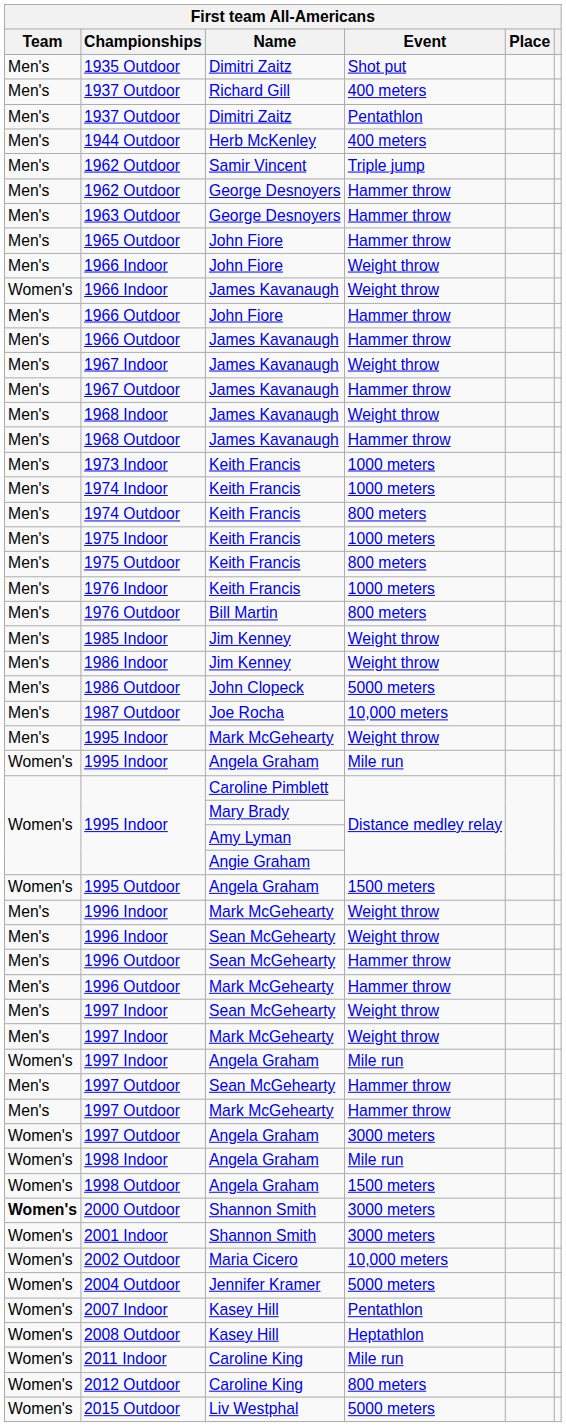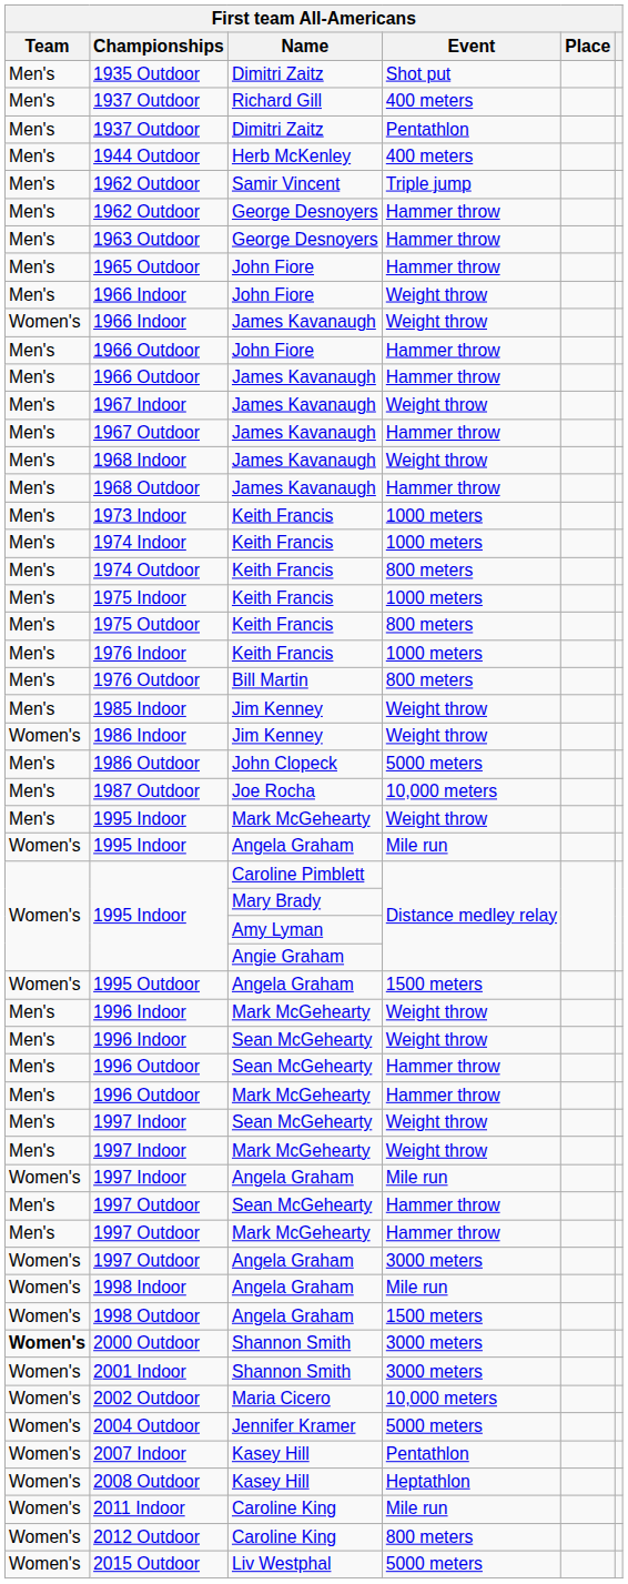1986 Indoor | Team: Men's -> Women's
